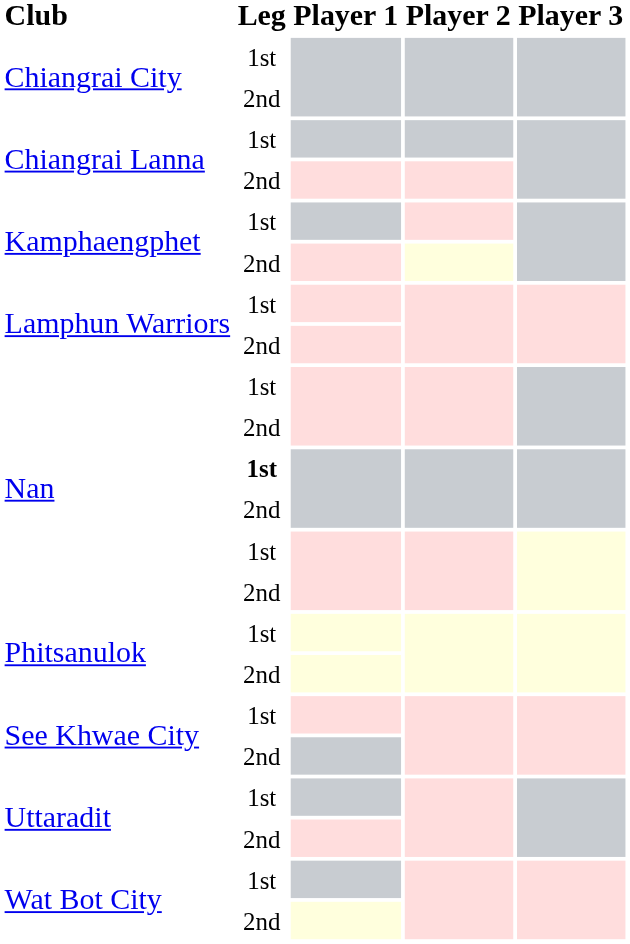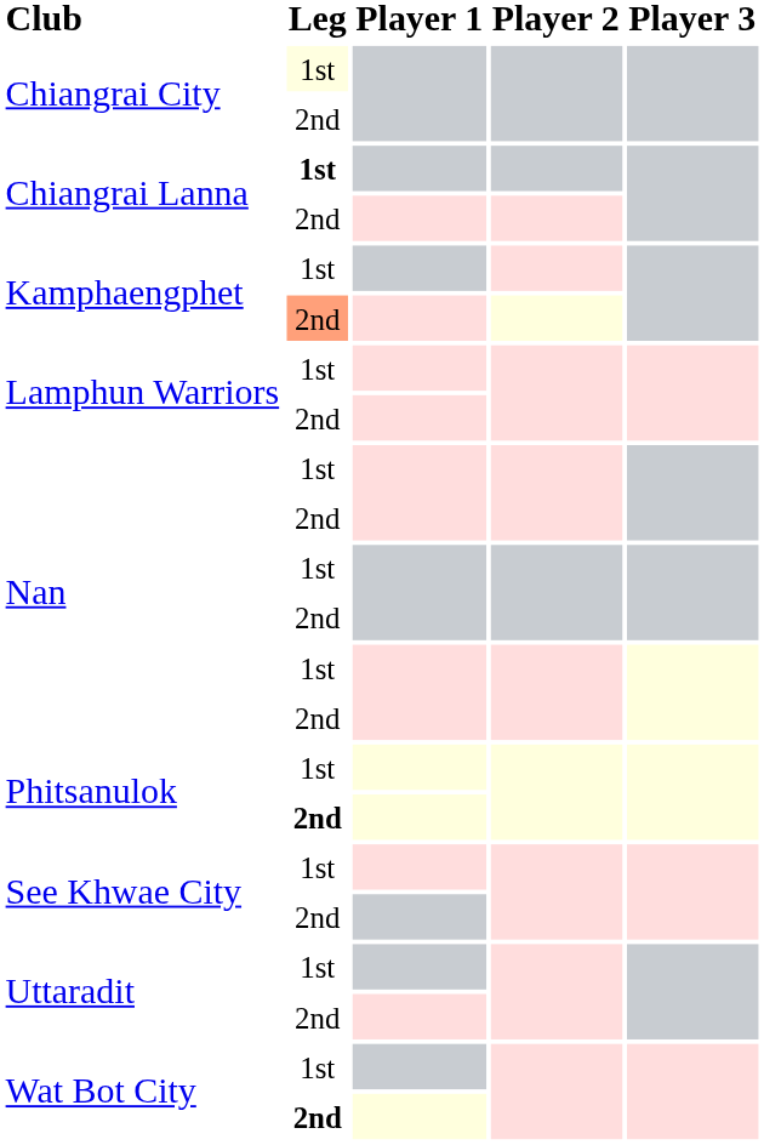Chiangrai City / 1st | Leg: no background -> lightyellow background
Chiangrai Lanna / 1st | Leg: normal -> bold
Kamphaengphet / 2nd | Leg: no background -> lightsalmon background
Nan / 1st | Leg: bold -> normal
Phitsanulok / 2nd | Leg: normal -> bold
Wat Bot City / 2nd | Leg: normal -> bold
